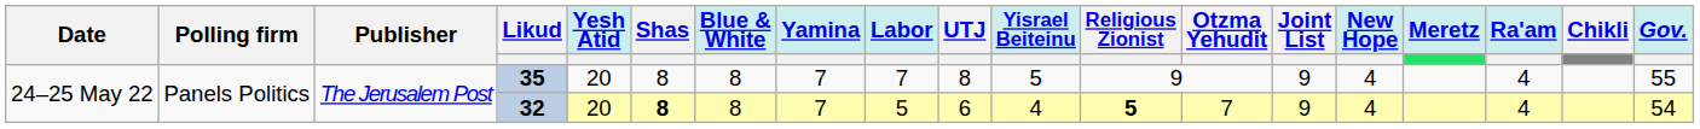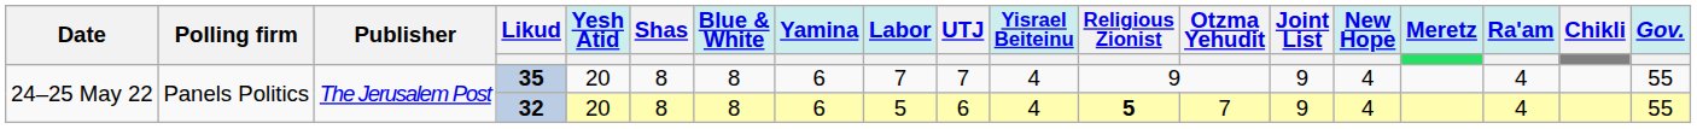35 | Yamina: 7 -> 6
35 | UTJ: 8 -> 7
35 | Yisrael Beiteinu: 5 -> 4
32 | Shas: bold -> normal
32 | Yamina: 7 -> 6
32 | Gov.: 54 -> 55
